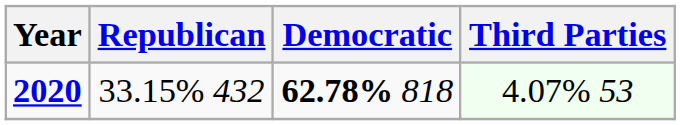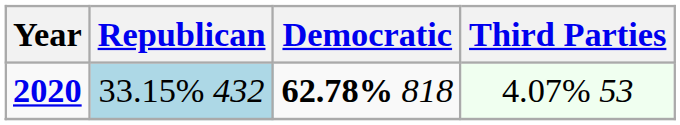2020 | Republican: no background -> lightblue background
